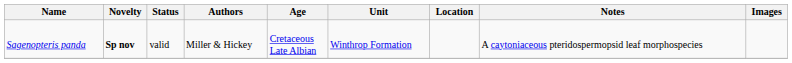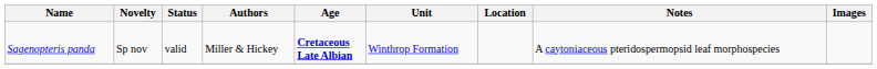Sagenopteris panda | Novelty: bold -> normal
Sagenopteris panda | Age: normal -> bold
